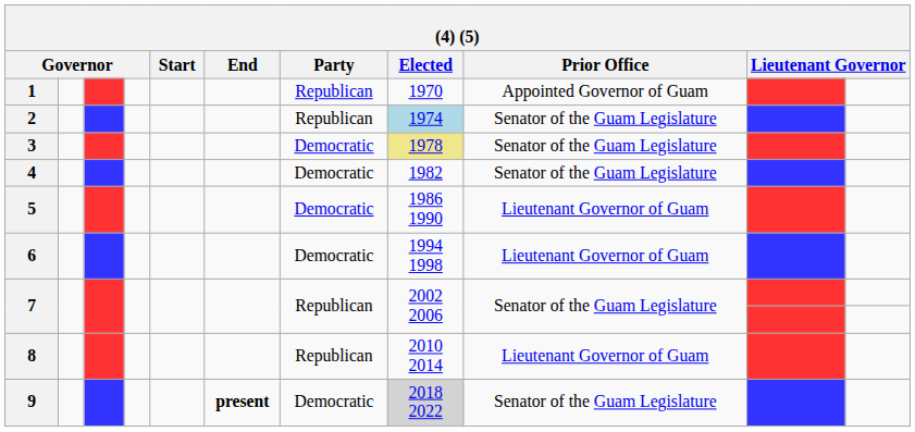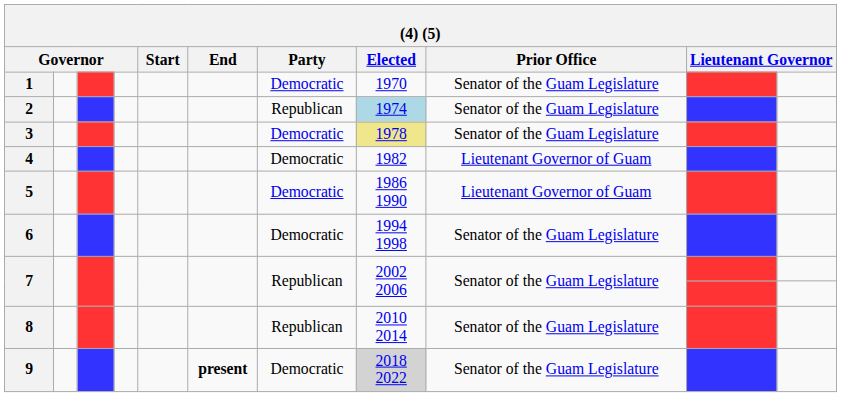1 | Party: Republican -> Democratic
1 | Prior Office: Appointed Governor of Guam -> Senator of the Guam Legislature
4 | Prior Office: Senator of the Guam Legislature -> Lieutenant Governor of Guam
6 | Prior Office: Lieutenant Governor of Guam -> Senator of the Guam Legislature
8 | Prior Office: Lieutenant Governor of Guam -> Senator of the Guam Legislature
